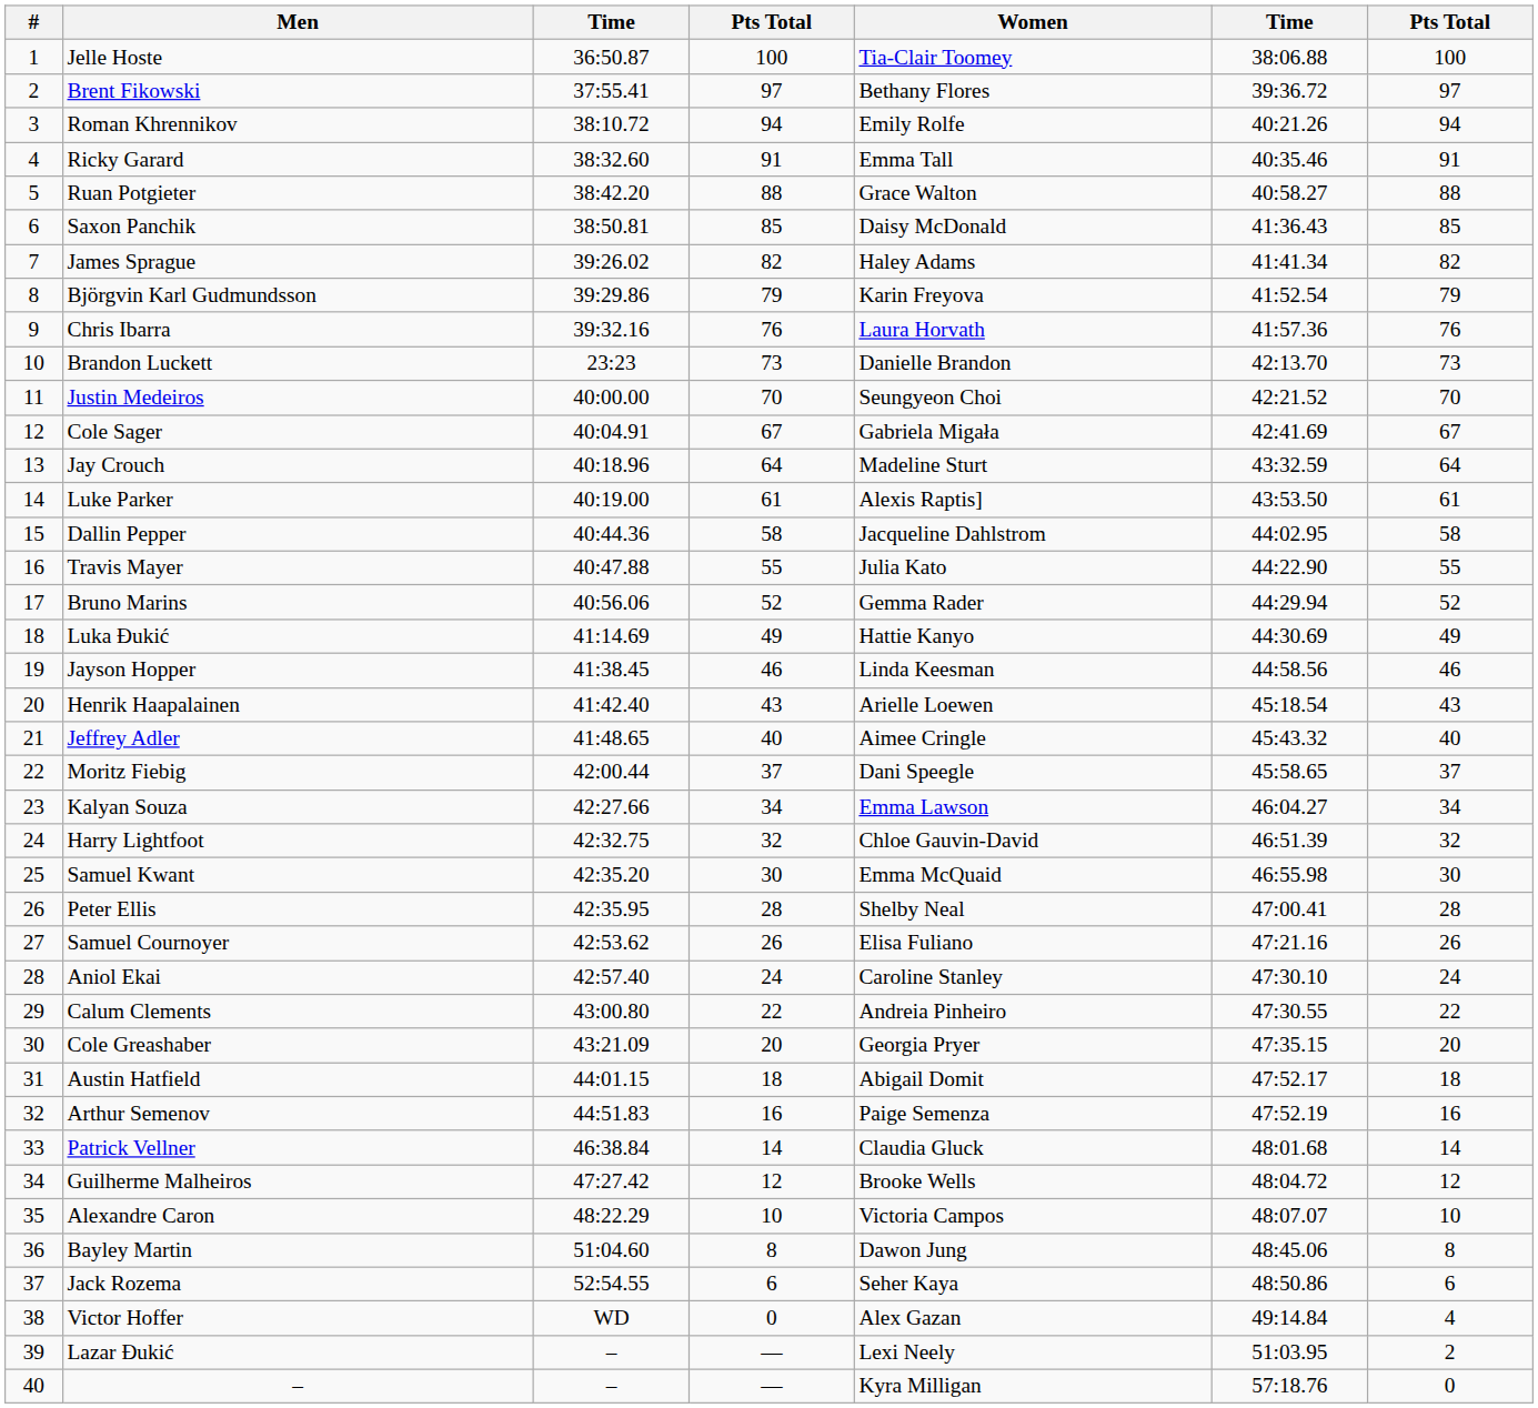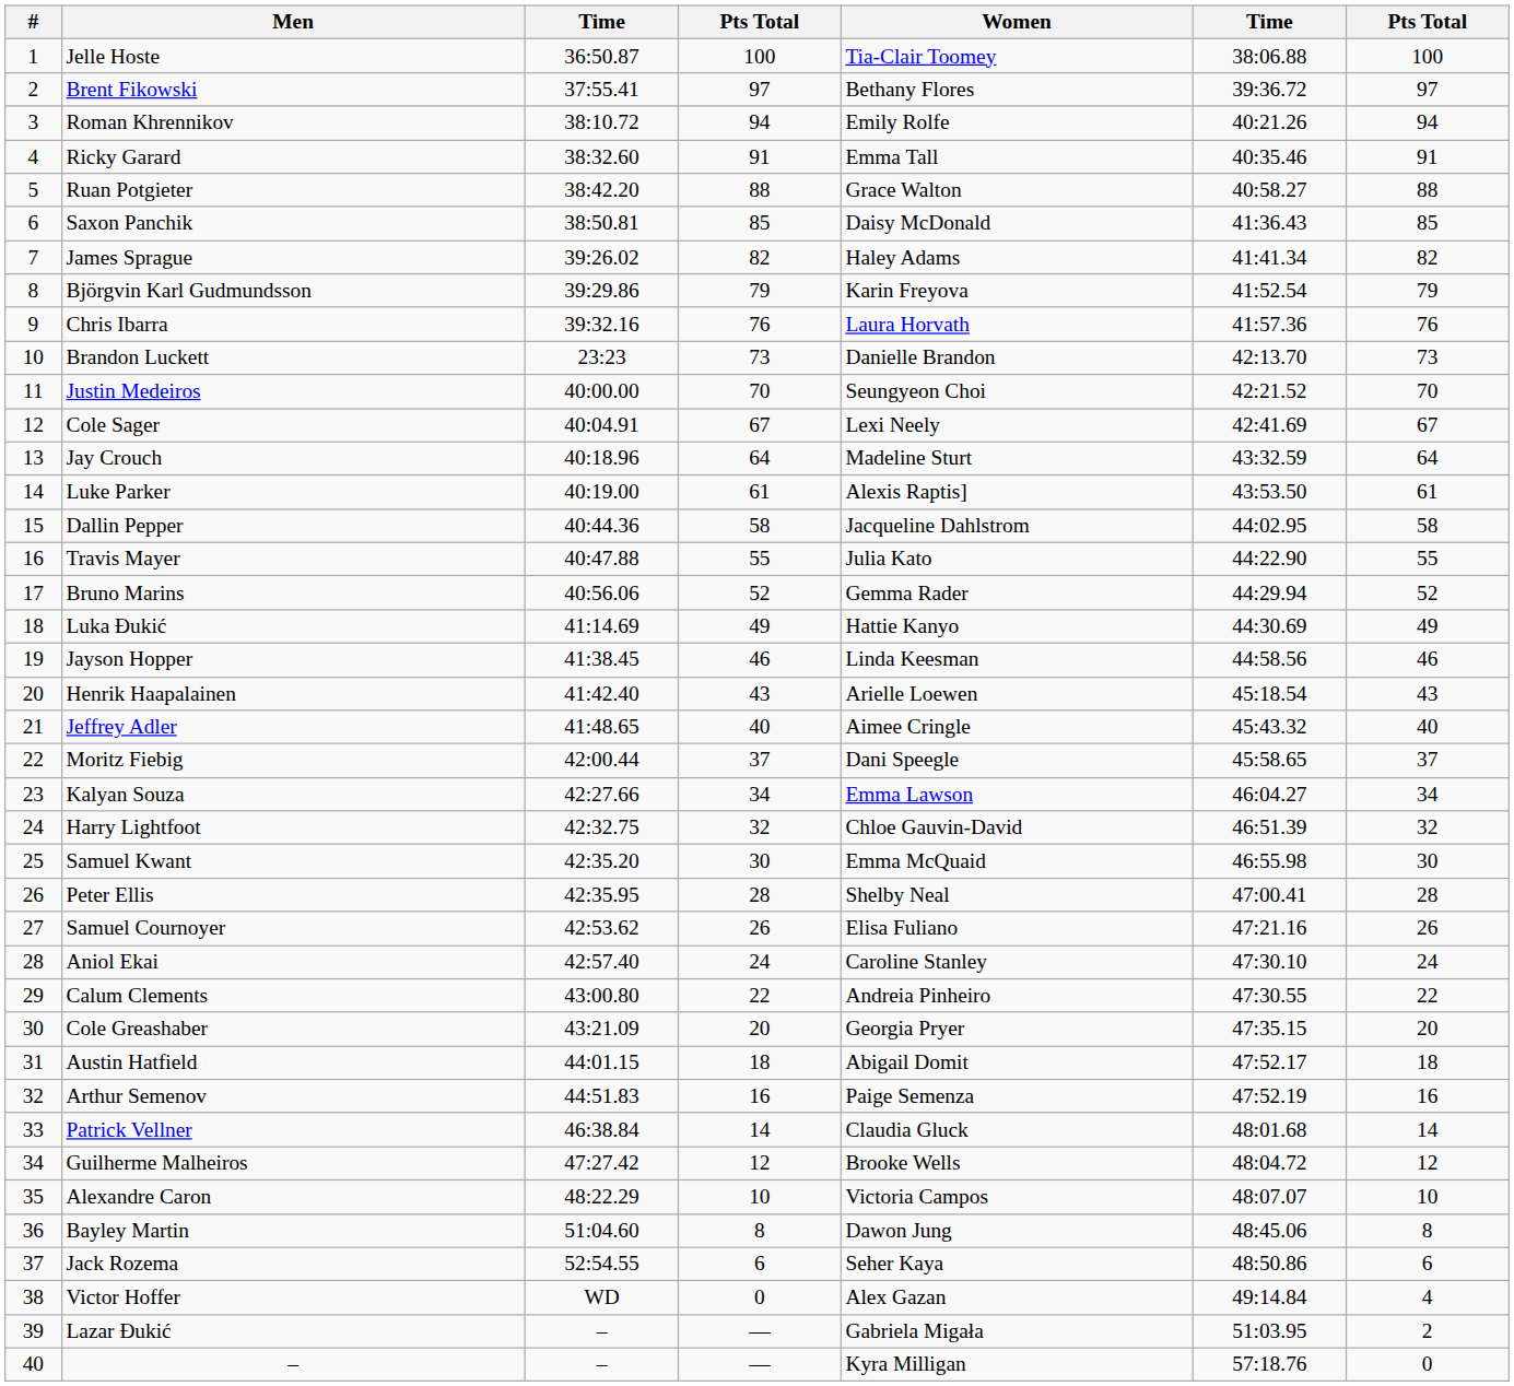Cole Sager | Women: Gabriela Migała -> Lexi Neely
Lazar Đukić | Women: Lexi Neely -> Gabriela Migała
